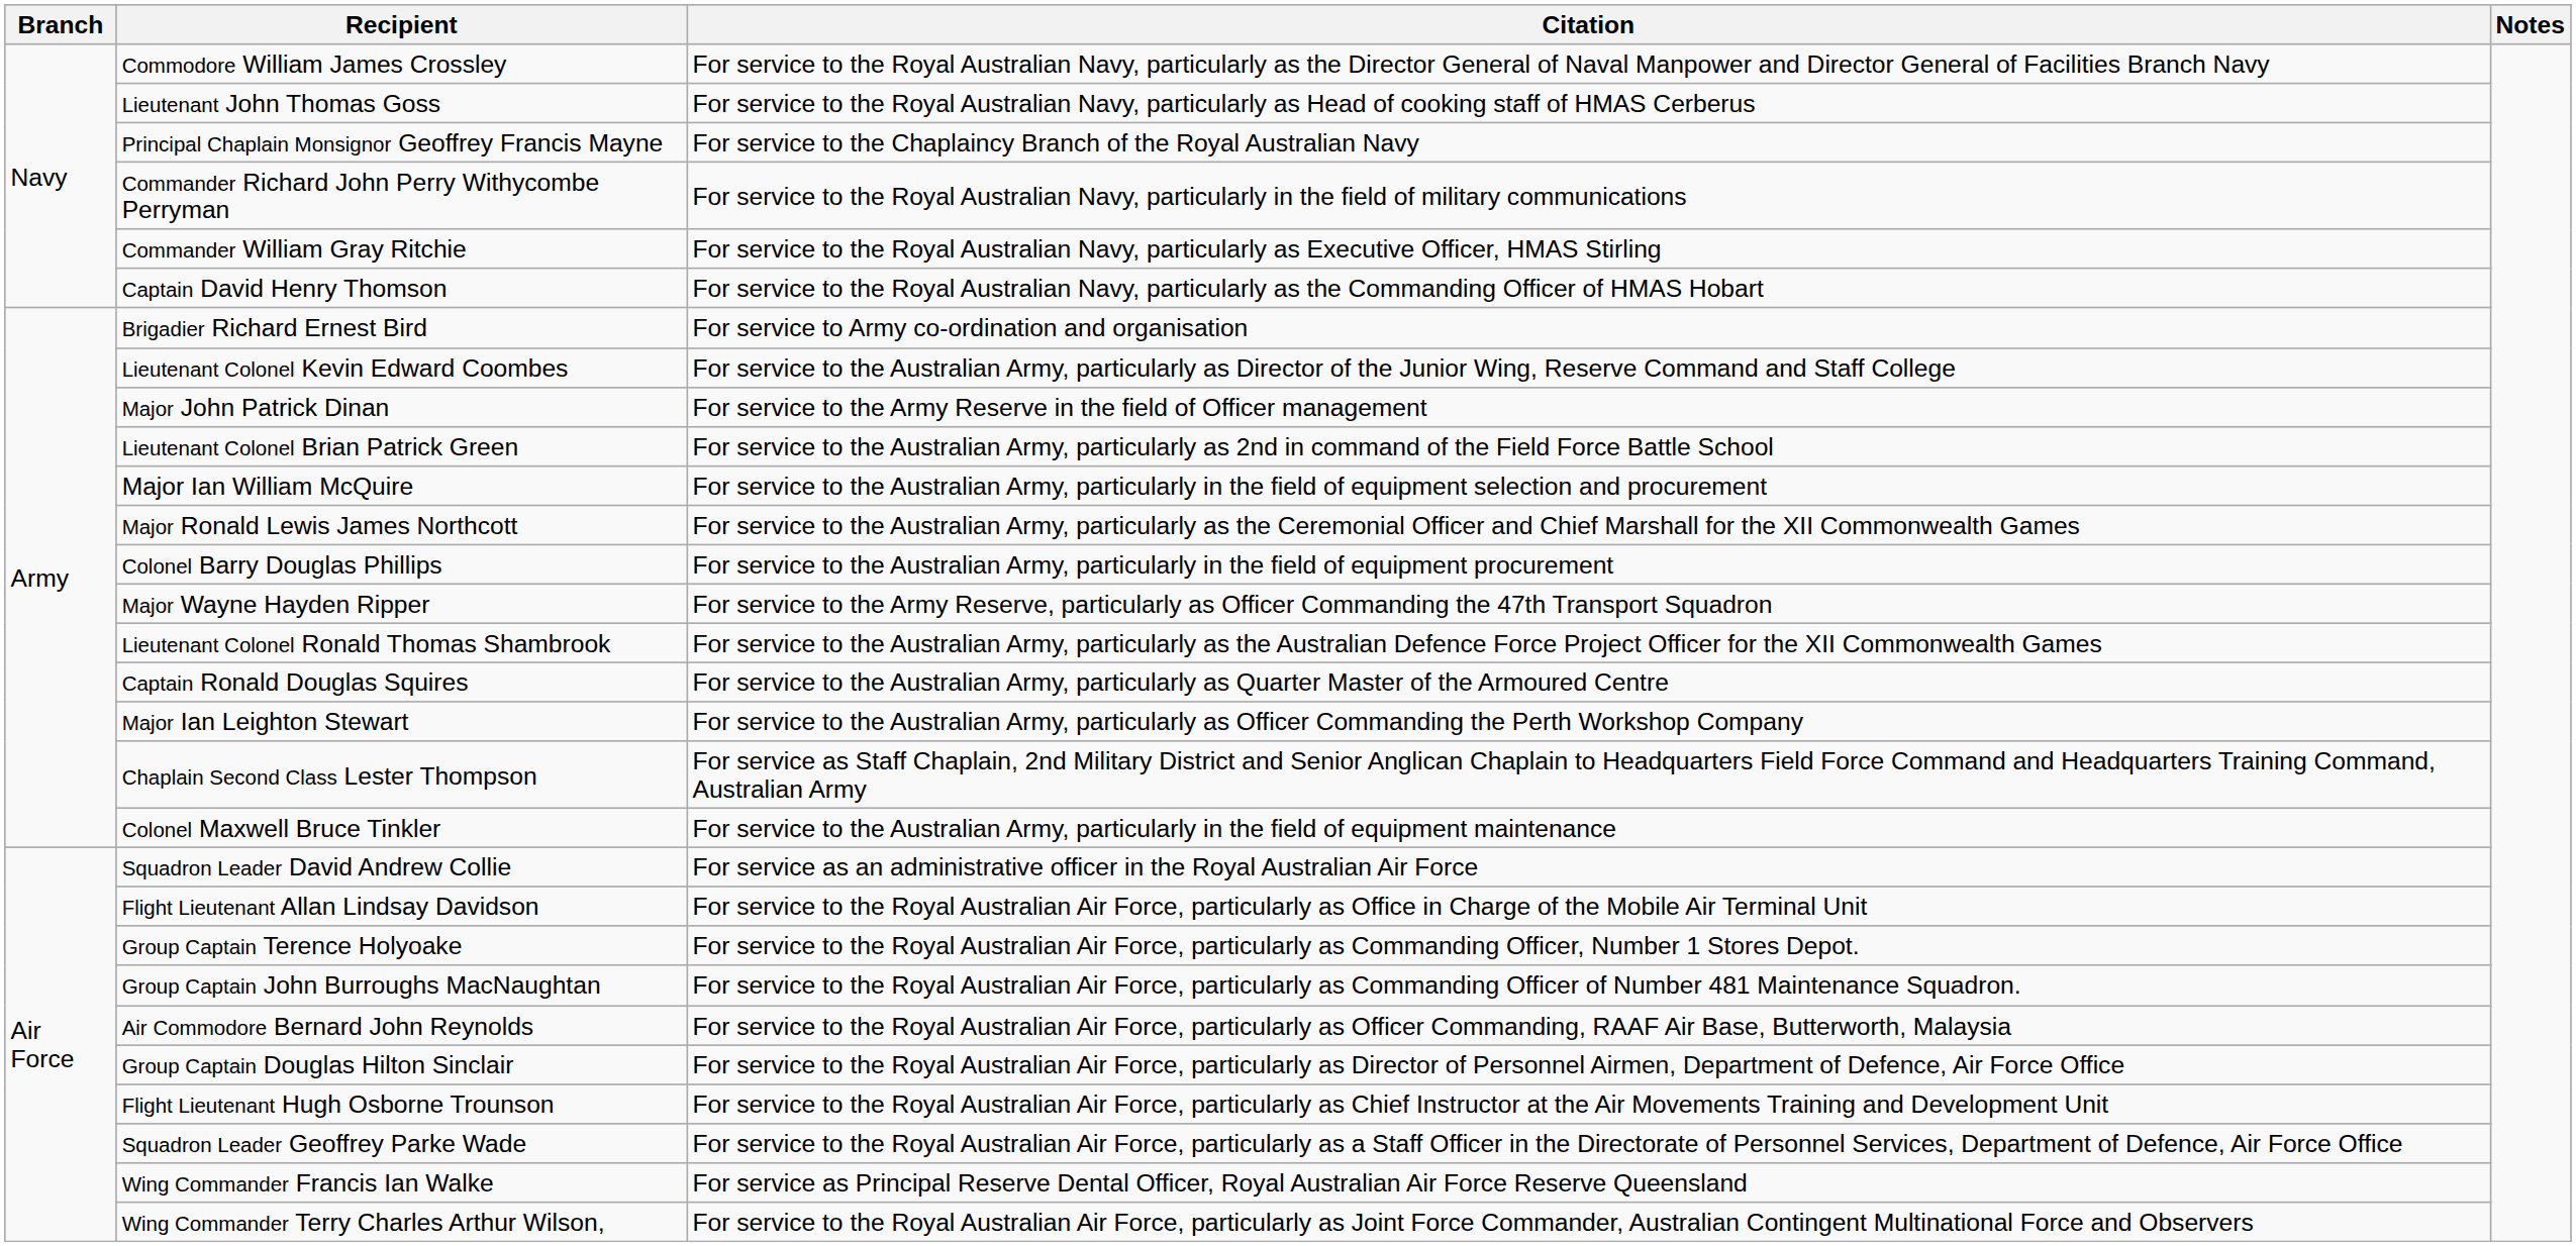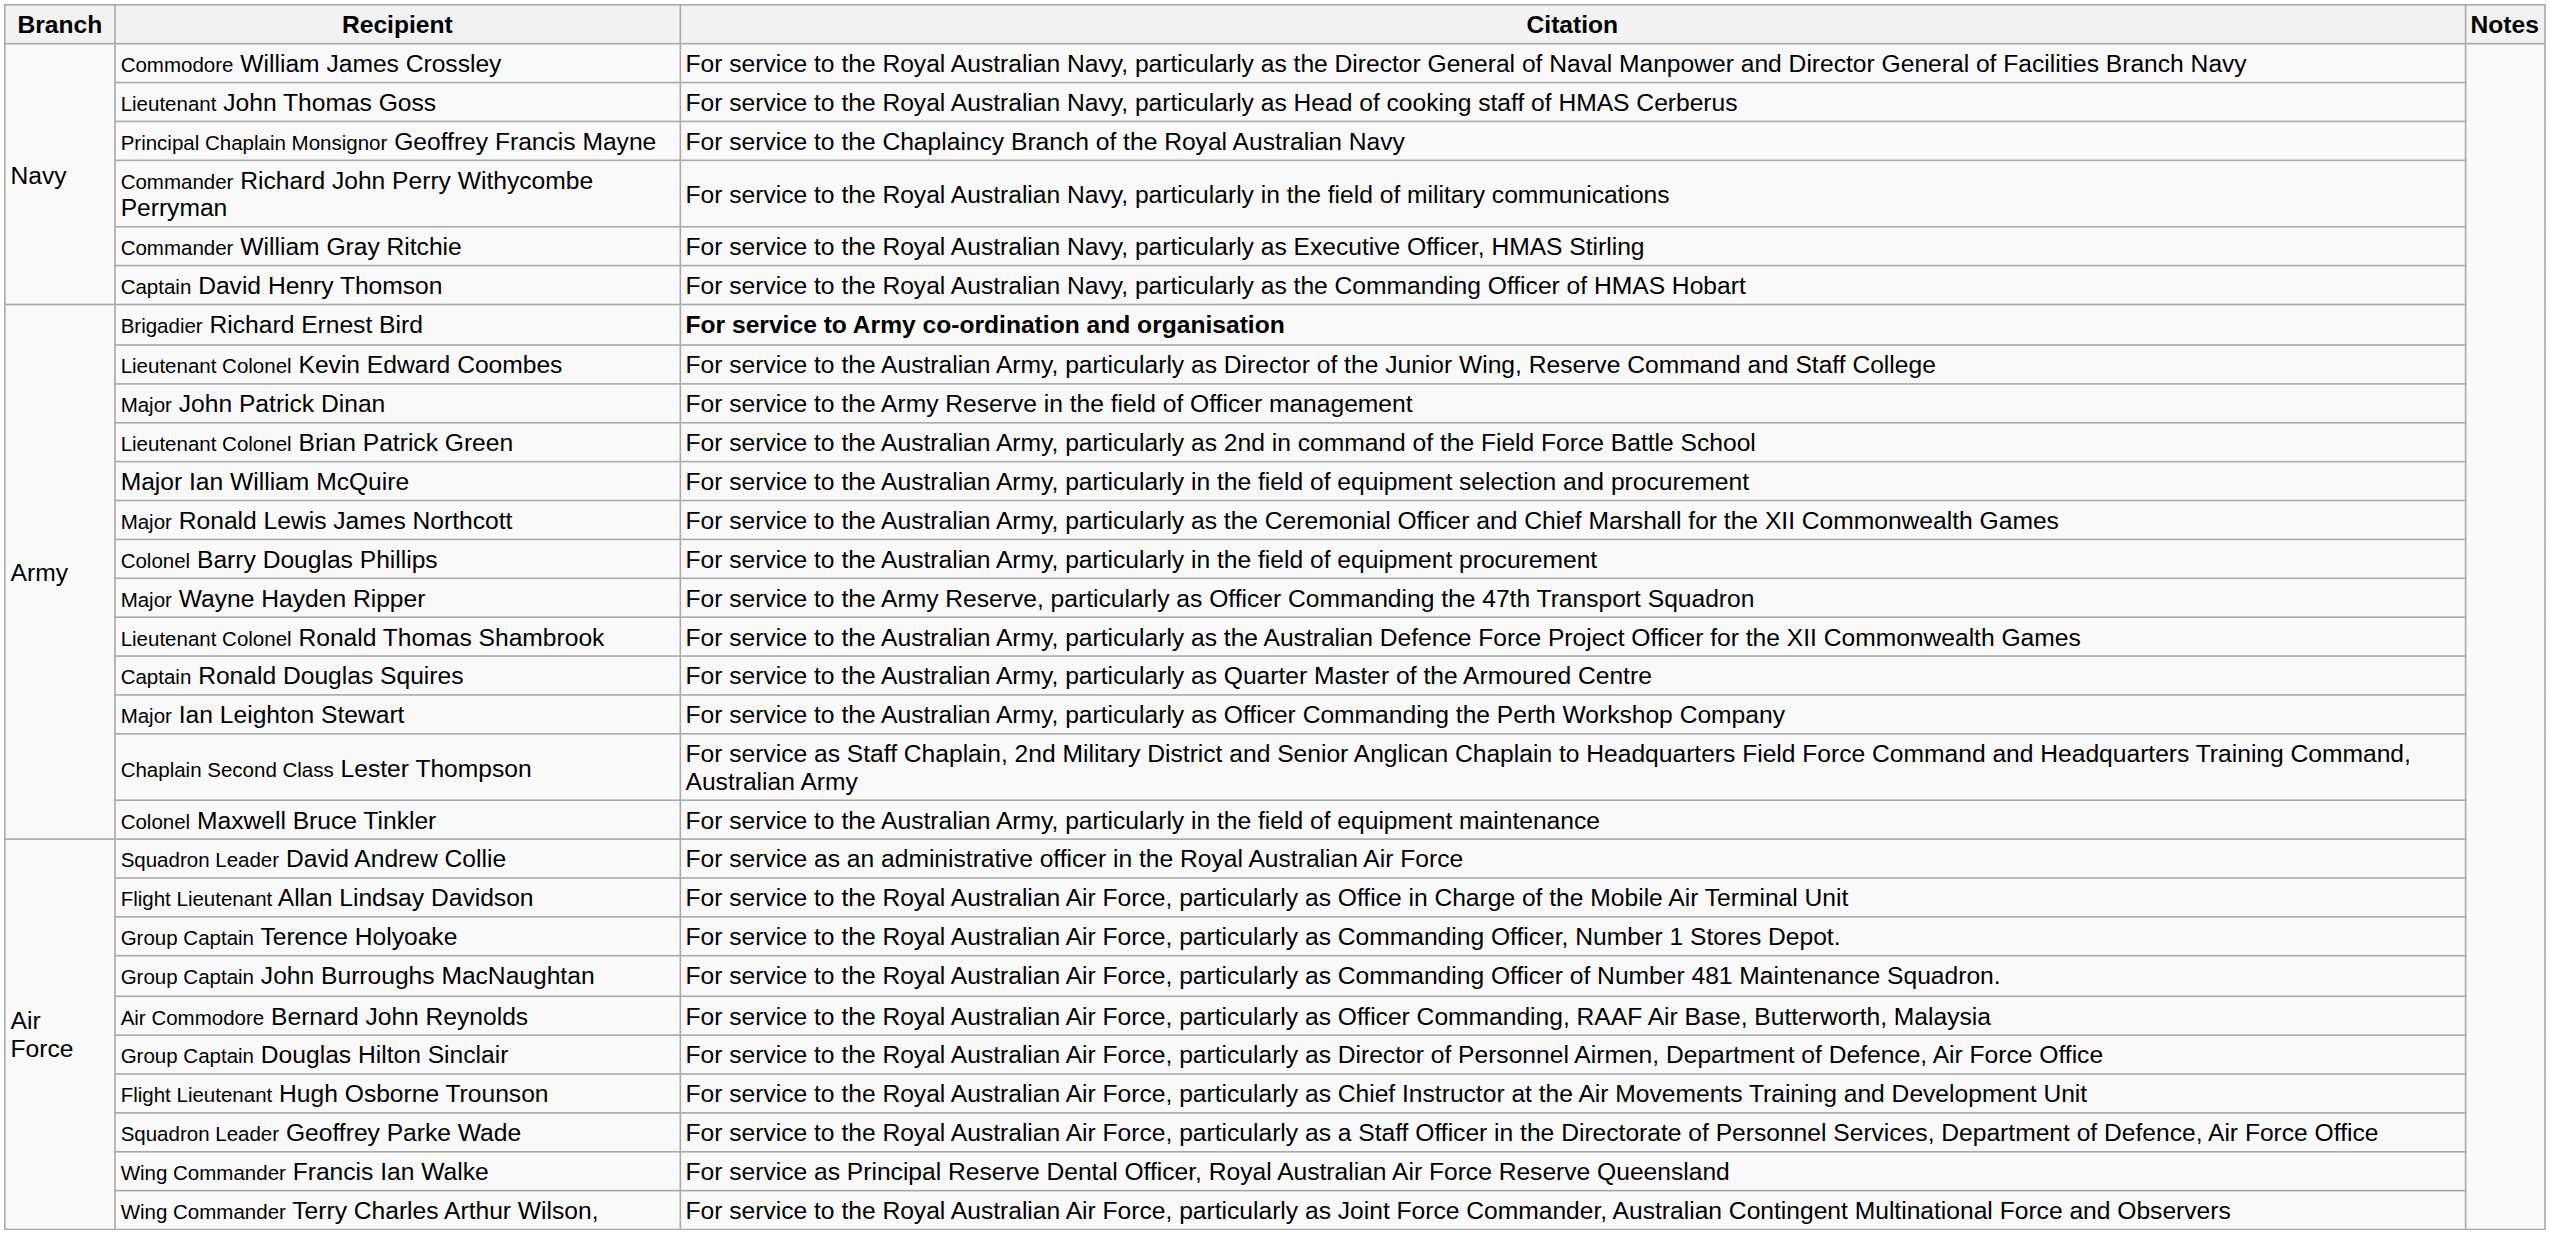Brigadier Richard Ernest Bird | Citation: normal -> bold
